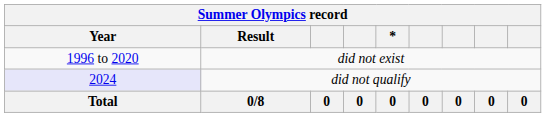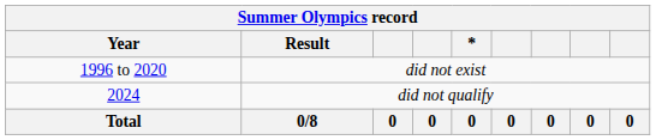2024 | Year: lavender background -> no background
